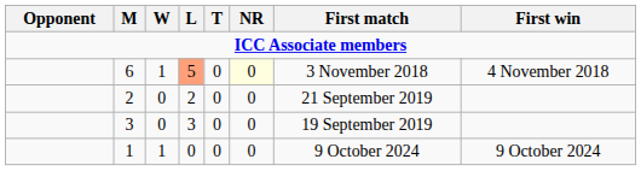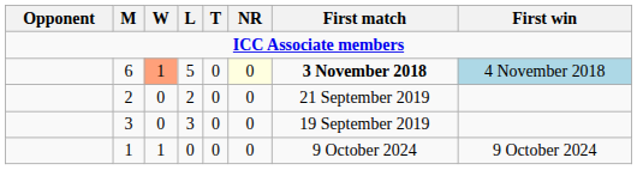6 | W: no background -> lightsalmon background
6 | L: lightsalmon background -> no background
6 | First match: normal -> bold
6 | First win: no background -> lightblue background
